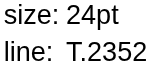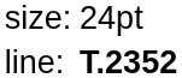line: | column 2: normal -> bold
